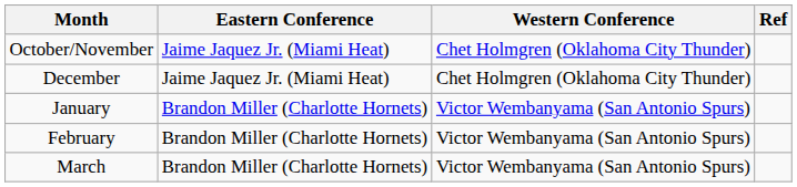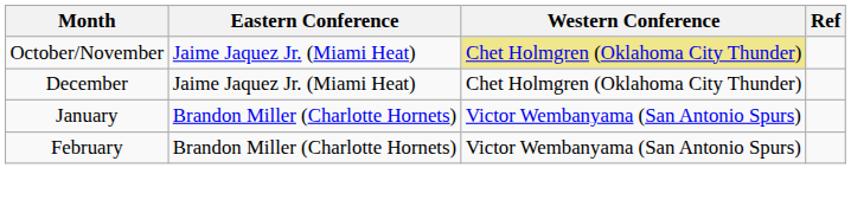October/November | Western Conference: no background -> khaki background
- row: March | Brandon Miller (Charlotte Hornets) | Victor Wembanyama (San Antonio Spurs)
